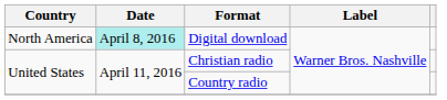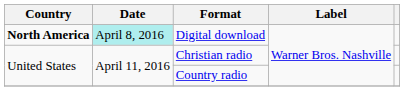Digital download | Country: normal -> bold
